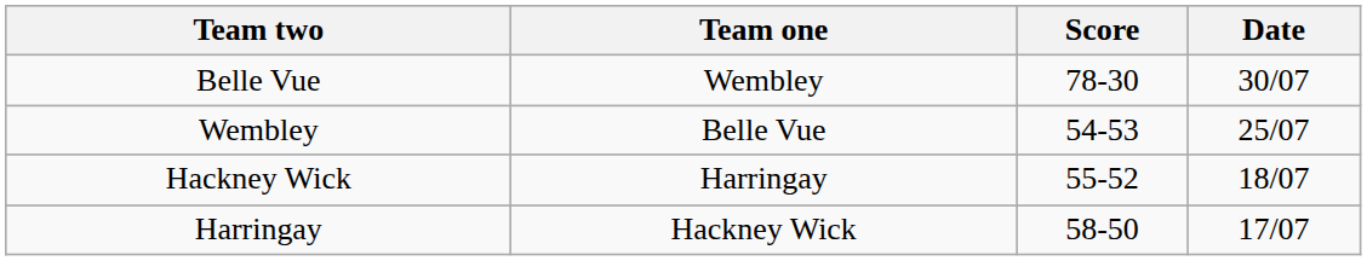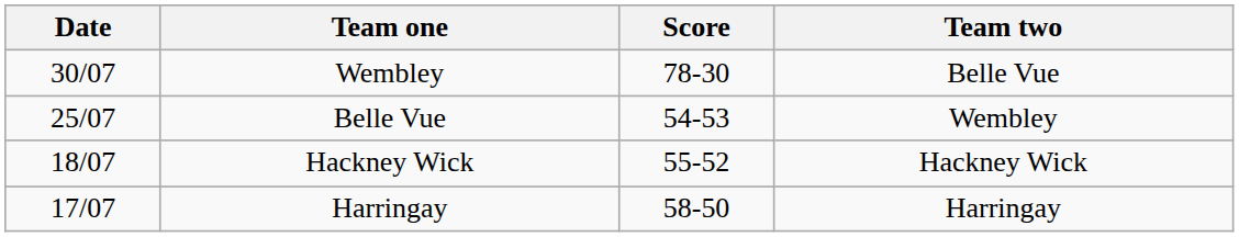columns swapped: Date <-> Team two
row 4 | Team one: Harringay -> Hackney Wick
row 5 | Team one: Hackney Wick -> Harringay
